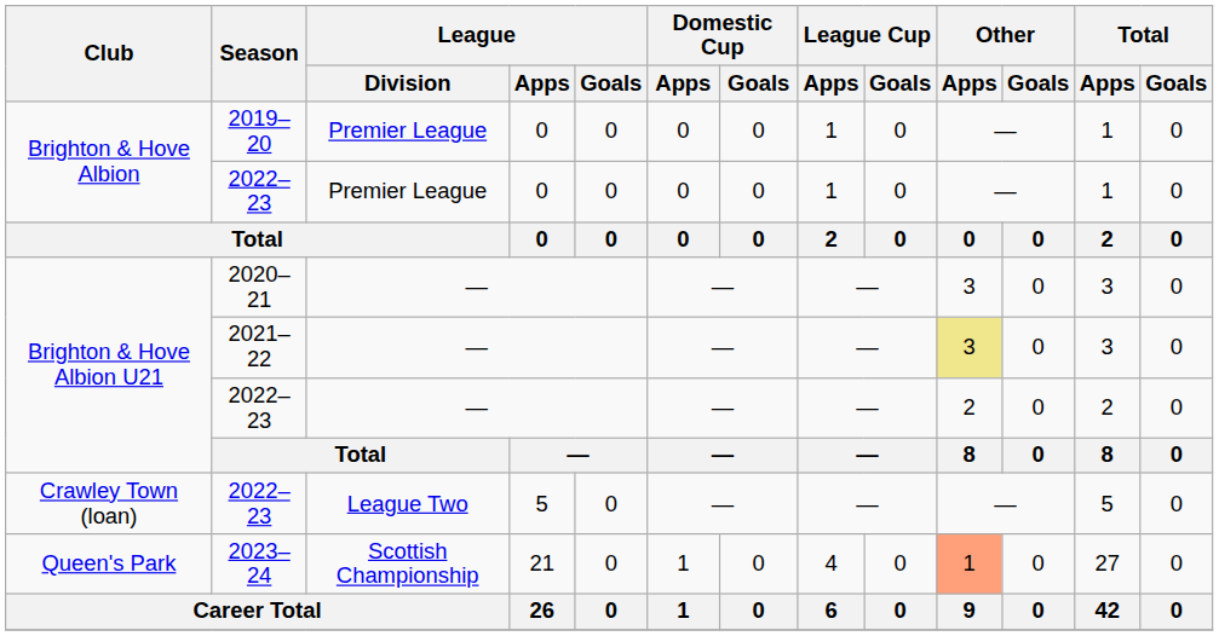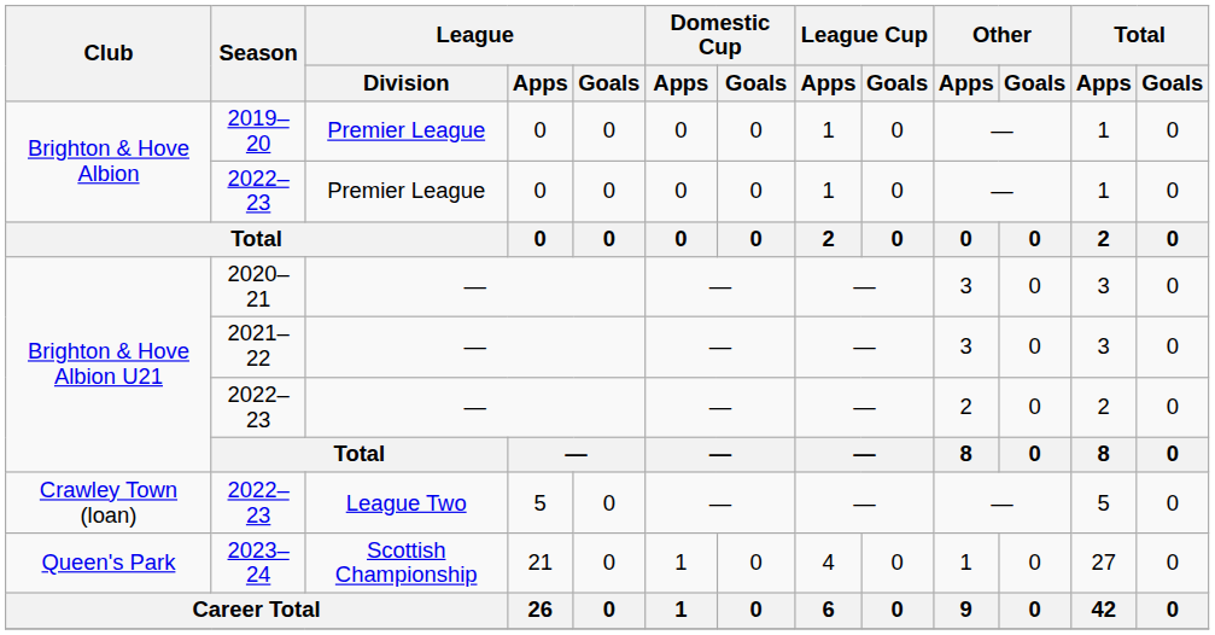2021–22 | Other / Apps: khaki background -> no background
2023–24 | Other / Apps: lightsalmon background -> no background
